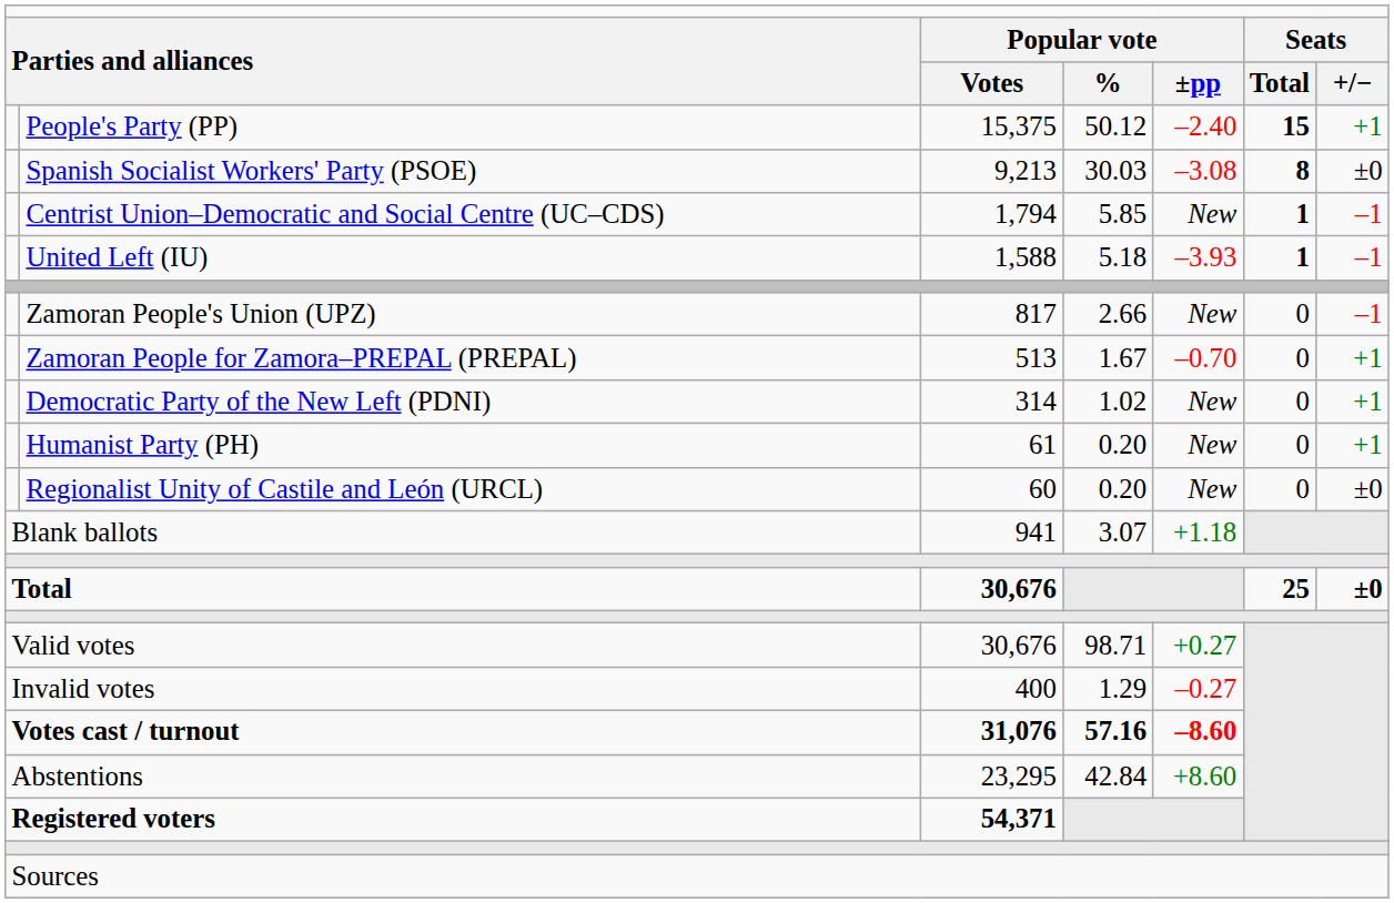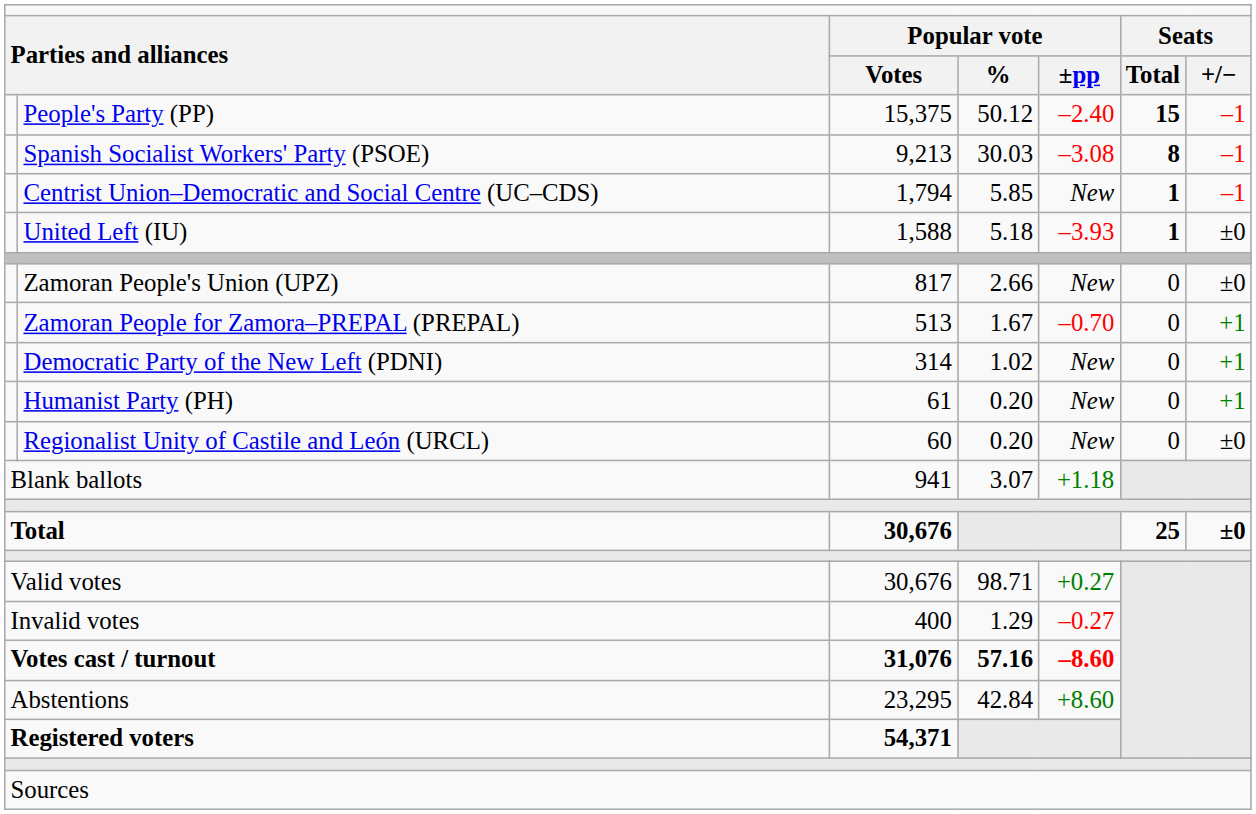People's Party (PP) | column 7: +1 -> –1
Spanish Socialist Workers' Party (PSOE) | column 7: ±0 -> –1
United Left (IU) | column 7: –1 -> ±0
Zamoran People's Union (UPZ) | column 7: –1 -> ±0
